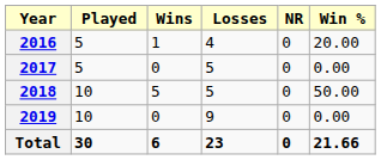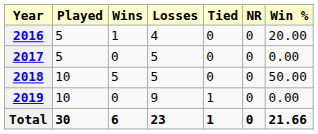+ column: Tied | 0 | 0 | 0 | 1 | 1
